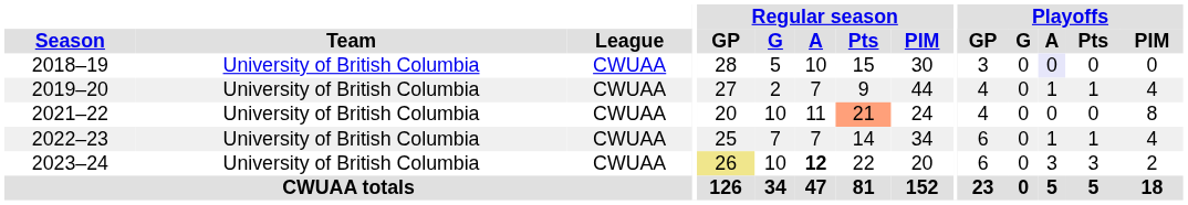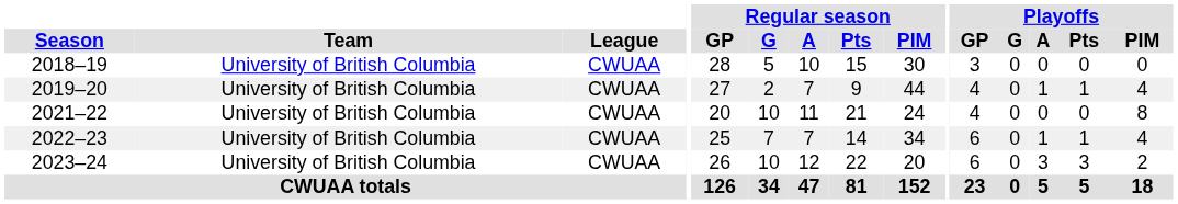2018–19 | Playoffs / A: lavender background -> no background
2021–22 | Regular season / Pts: lightsalmon background -> no background
2023–24 | Regular season / GP: khaki background -> no background
2023–24 | Regular season / A: bold -> normal
